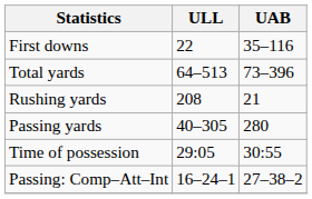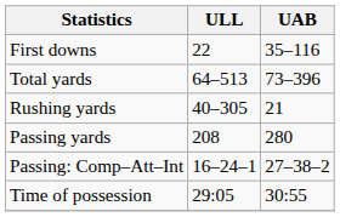Rushing yards | ULL: 208 -> 40–305
Passing yards | ULL: 40–305 -> 208
rows swapped: Passing: Comp–Att–Int <-> Time of possession
